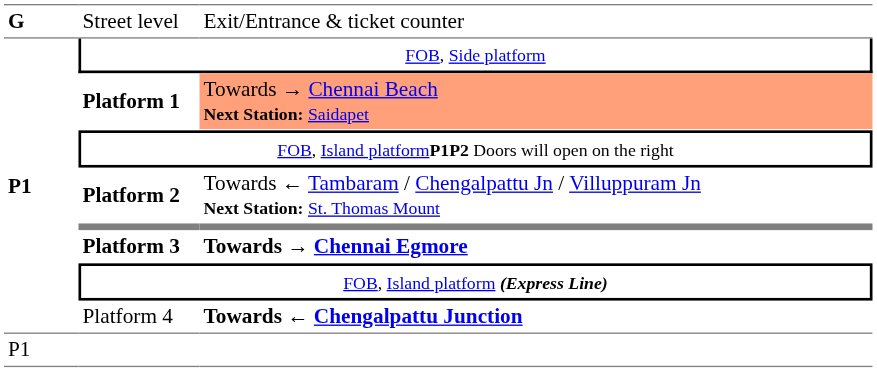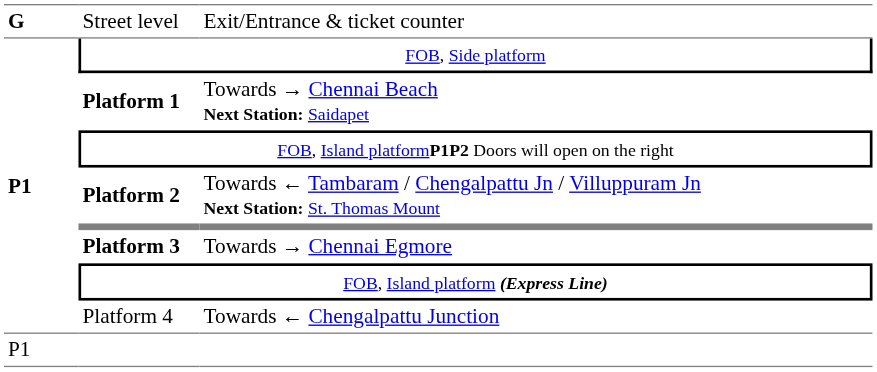Platform 1 | column 3: lightsalmon background -> no background
Platform 3 | column 3: bold -> normal
Platform 4 | column 3: bold -> normal
